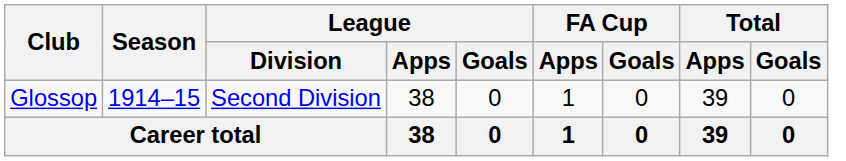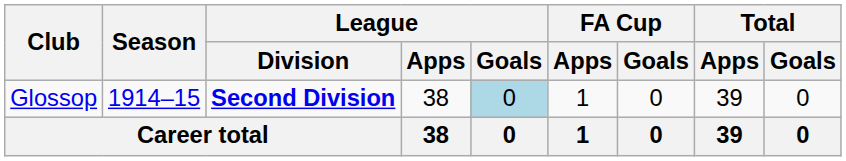Glossop | League / Division: normal -> bold
Glossop | League / Goals: no background -> lightblue background
